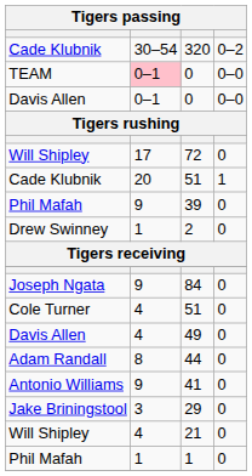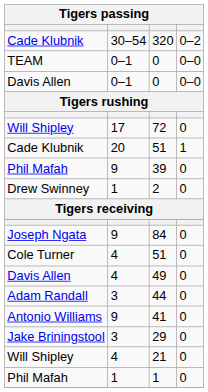TEAM / 0 | column 2: pink background -> no background
44 | column 2: 8 -> 3
